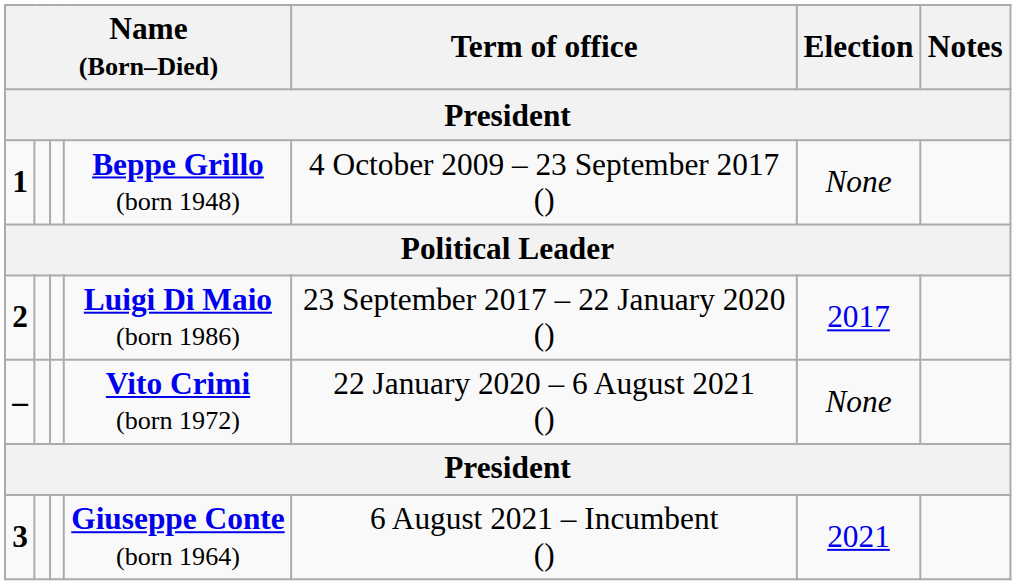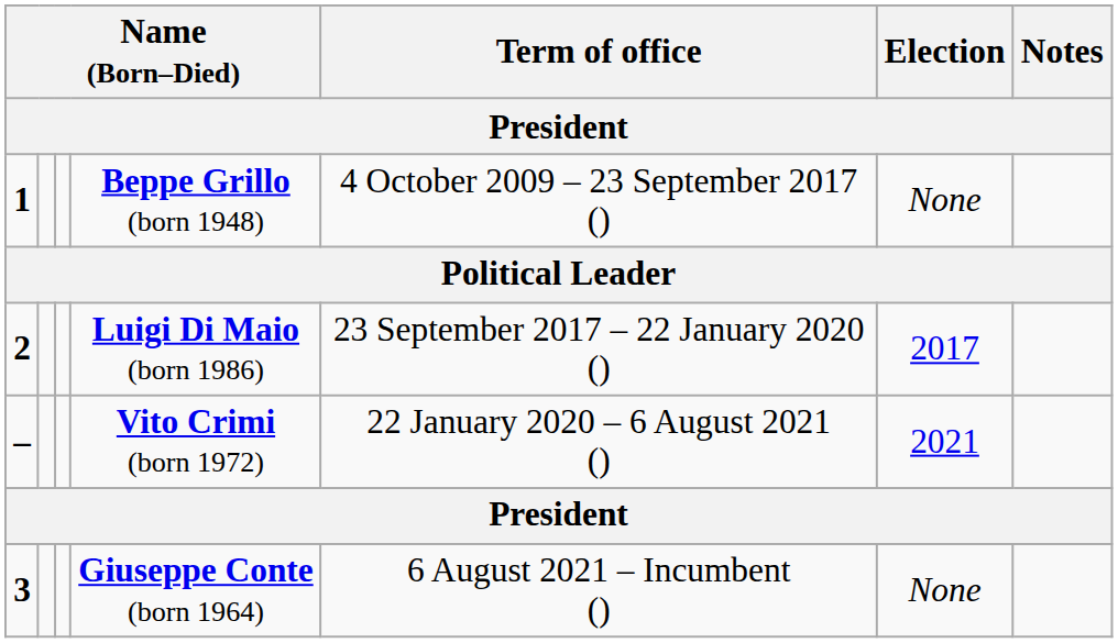Vito Crimi (born 1972) | Election: None -> 2021
Giuseppe Conte (born 1964) | Election: 2021 -> None
